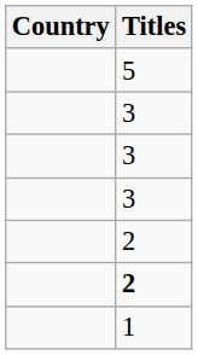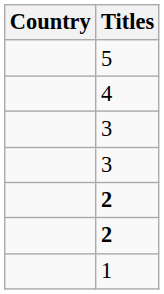row 3 | Titles: 3 -> 4
row 6 | Titles: normal -> bold
